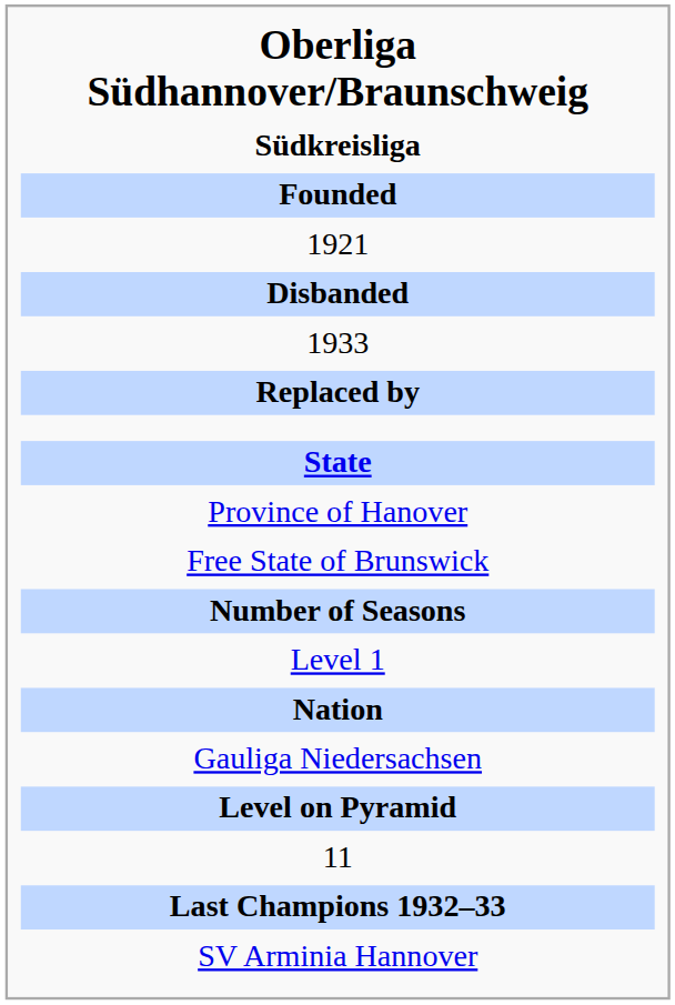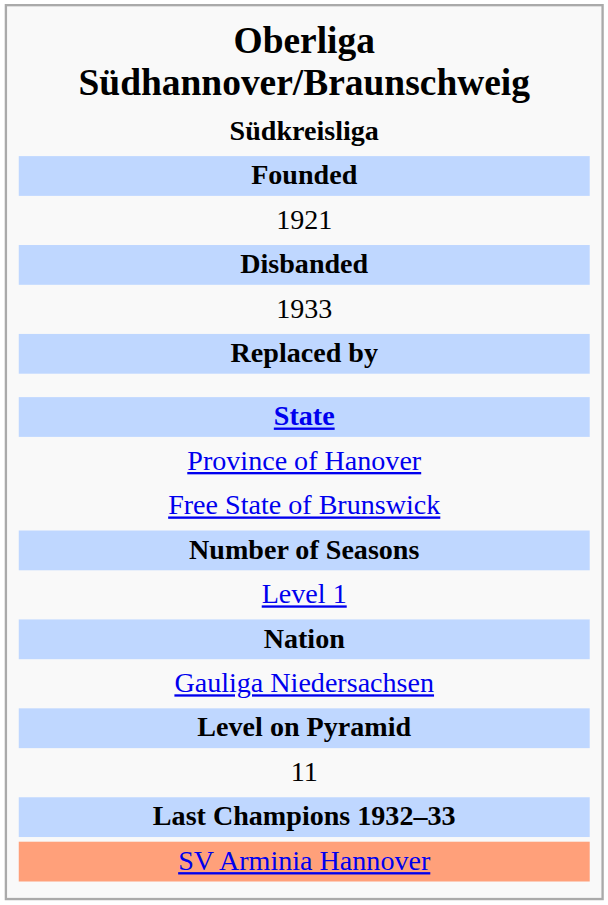row 18 | column 1: no background -> lightsalmon background
